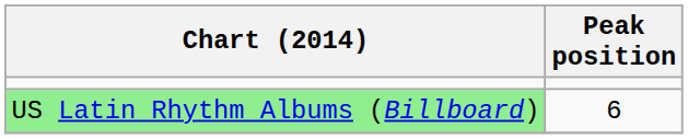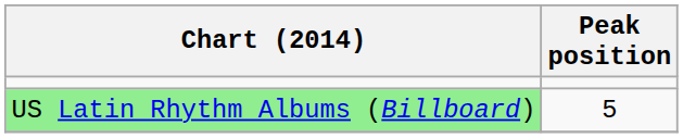row 3 | Peak position: 6 -> 5
